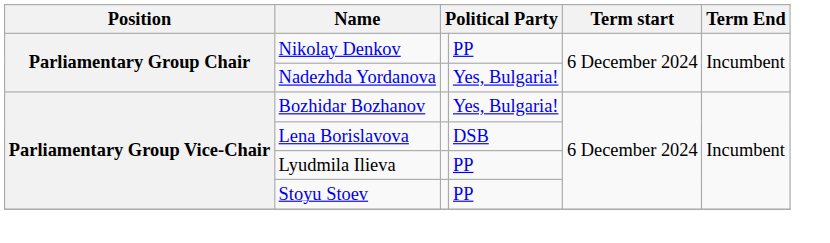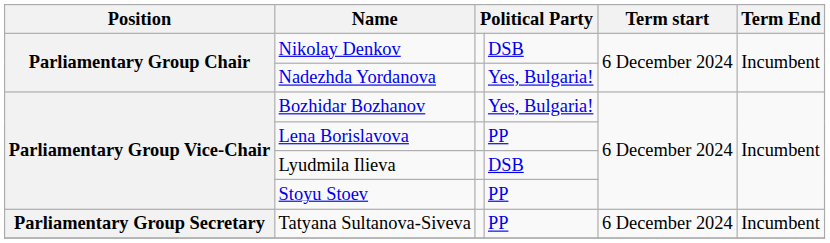Nikolay Denkov | column 4: PP -> DSB
Lena Borislavova | column 4: DSB -> PP
Lyudmila Ilieva | column 4: PP -> DSB
+ row: Parliamentary Group Secretary | Tatyana Sultanova-Siveva | PP | 6 December 2024 | Incumbent
